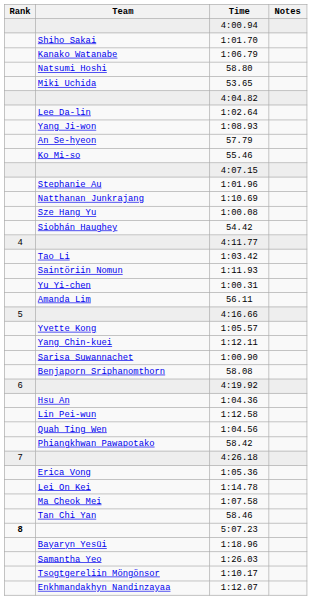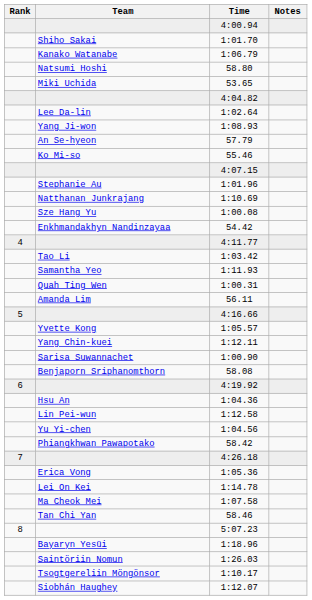54.42 | Team: Siobhán Haughey -> Enkhmandakhyn Nandinzayaa
1:11.93 | Team: Saintöriin Nomun -> Samantha Yeo
1:00.31 | Team: Yu Yi-chen -> Quah Ting Wen
1:04.56 | Team: Quah Ting Wen -> Yu Yi-chen
5:07.23 | Rank: bold -> normal
1:26.03 | Team: Samantha Yeo -> Saintöriin Nomun
1:12.07 | Team: Enkhmandakhyn Nandinzayaa -> Siobhán Haughey
